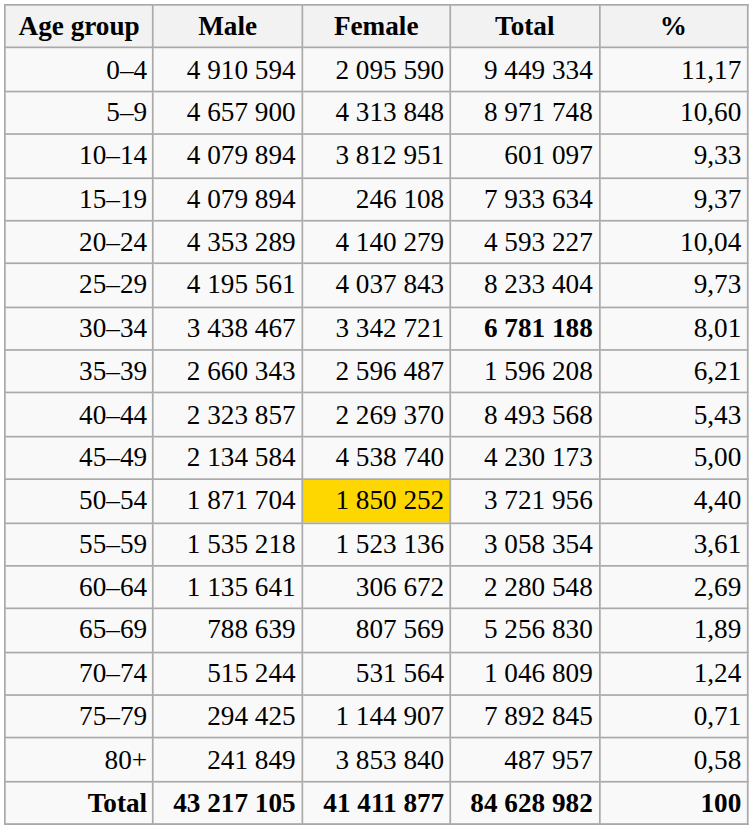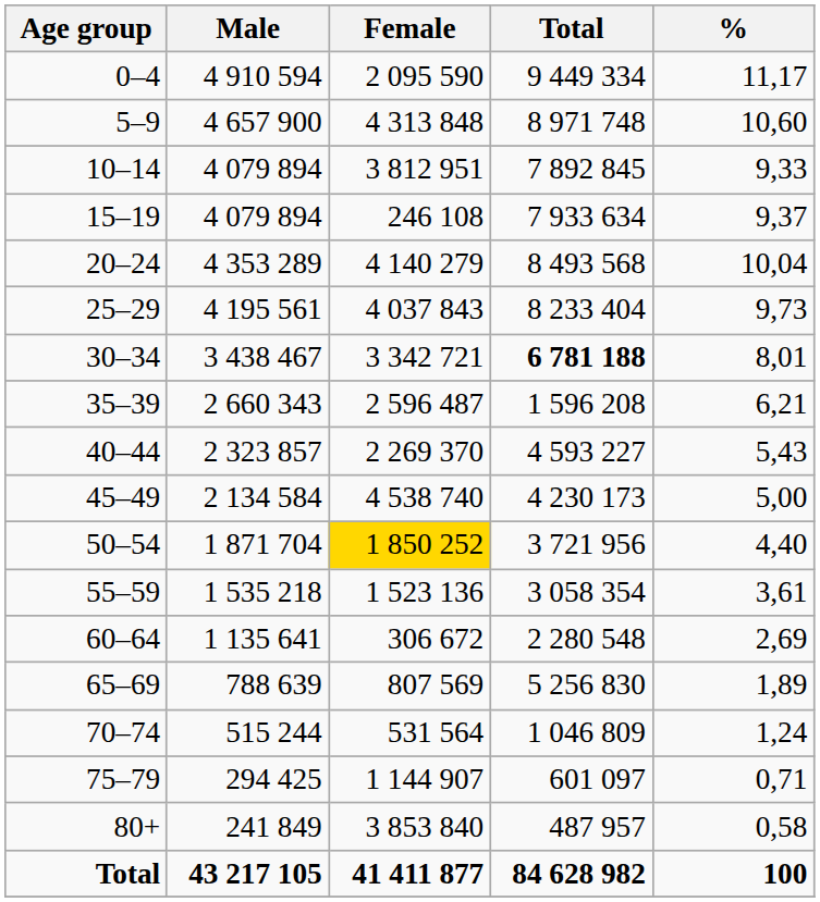10–14 | Total: 601 097 -> 7 892 845
20–24 | Total: 4 593 227 -> 8 493 568
40–44 | Total: 8 493 568 -> 4 593 227
75–79 | Total: 7 892 845 -> 601 097
